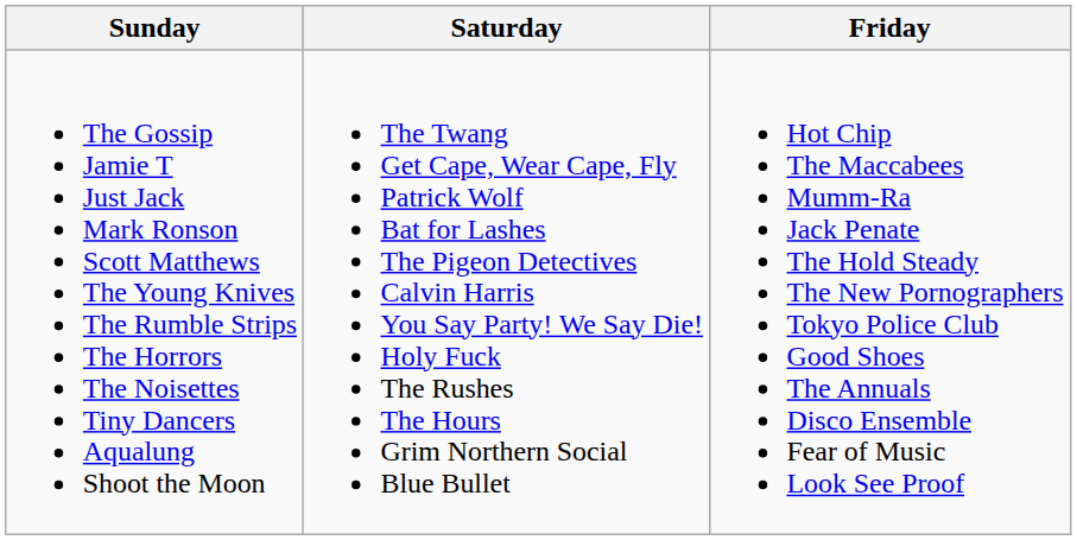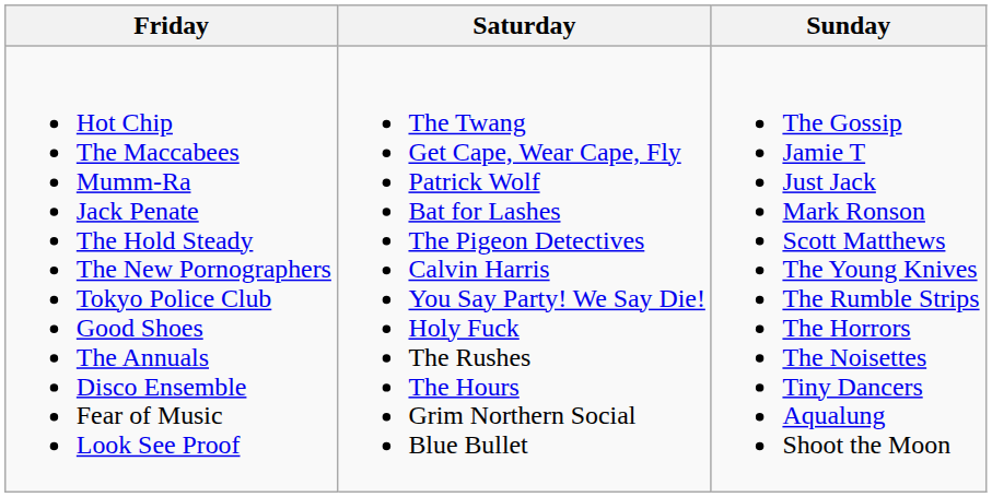columns swapped: Friday <-> Sunday
